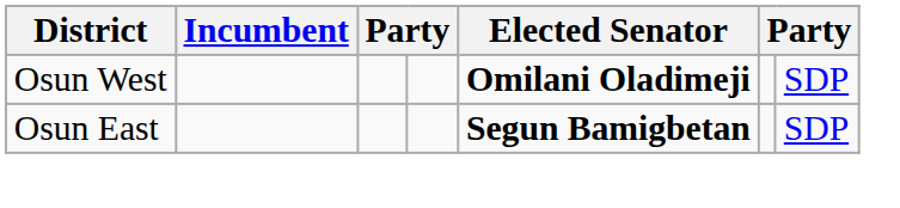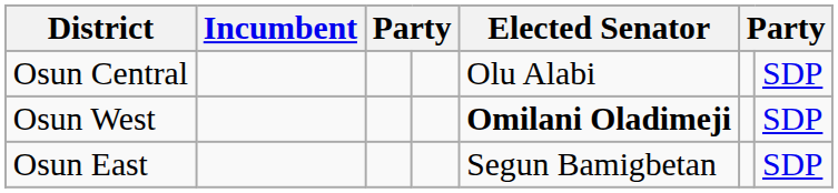+ row: Osun Central | Olu Alabi | SDP
Osun East | Elected Senator: bold -> normal
